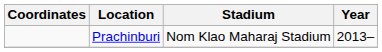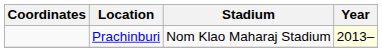Prachinburi | Year: no background -> lightyellow background
